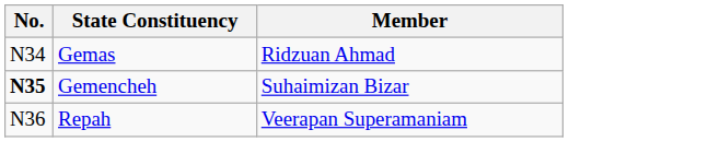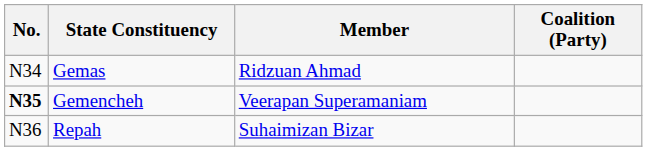+ column: Coalition (Party)
Gemencheh | Member: Suhaimizan Bizar -> Veerapan Superamaniam
Repah | Member: Veerapan Superamaniam -> Suhaimizan Bizar
